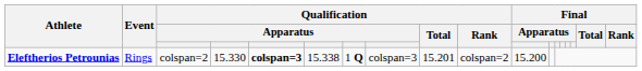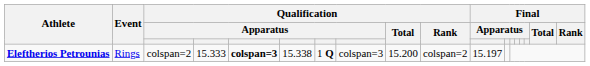Eleftherios Petrounias | column 4: 15.330 -> 15.333
Eleftherios Petrounias | Qualification / Total: 15.201 -> 15.200
Eleftherios Petrounias | column 11: 15.200 -> 15.197
